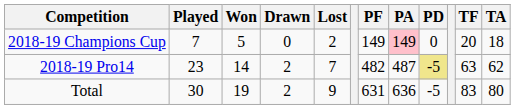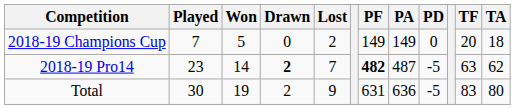2018-19 Champions Cup | PA: pink background -> no background
2018-19 Pro14 | Drawn: normal -> bold
2018-19 Pro14 | PF: normal -> bold
2018-19 Pro14 | PD: khaki background -> no background
